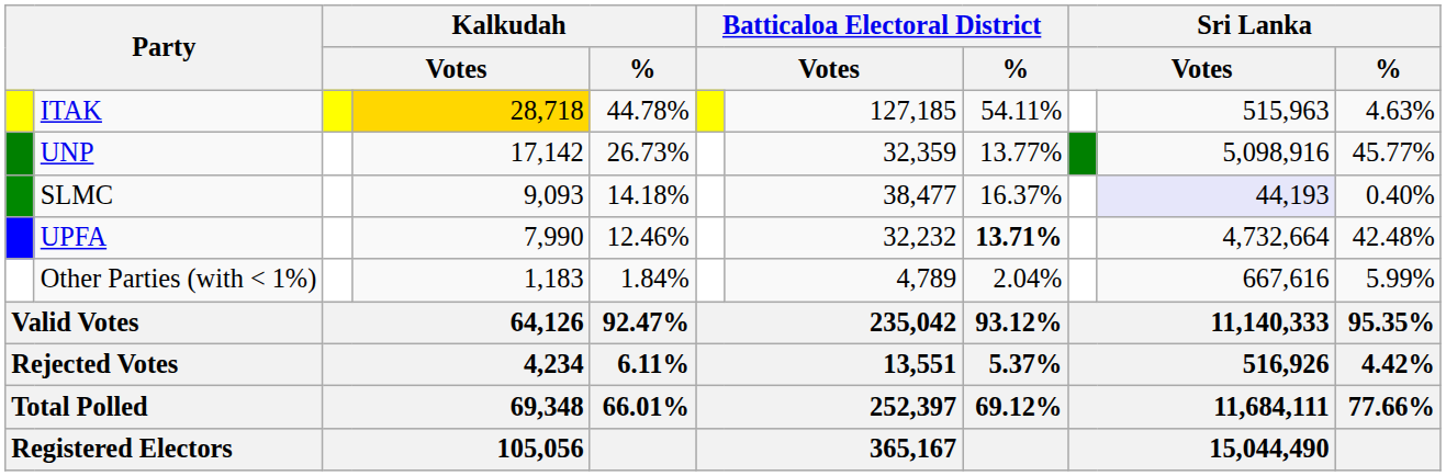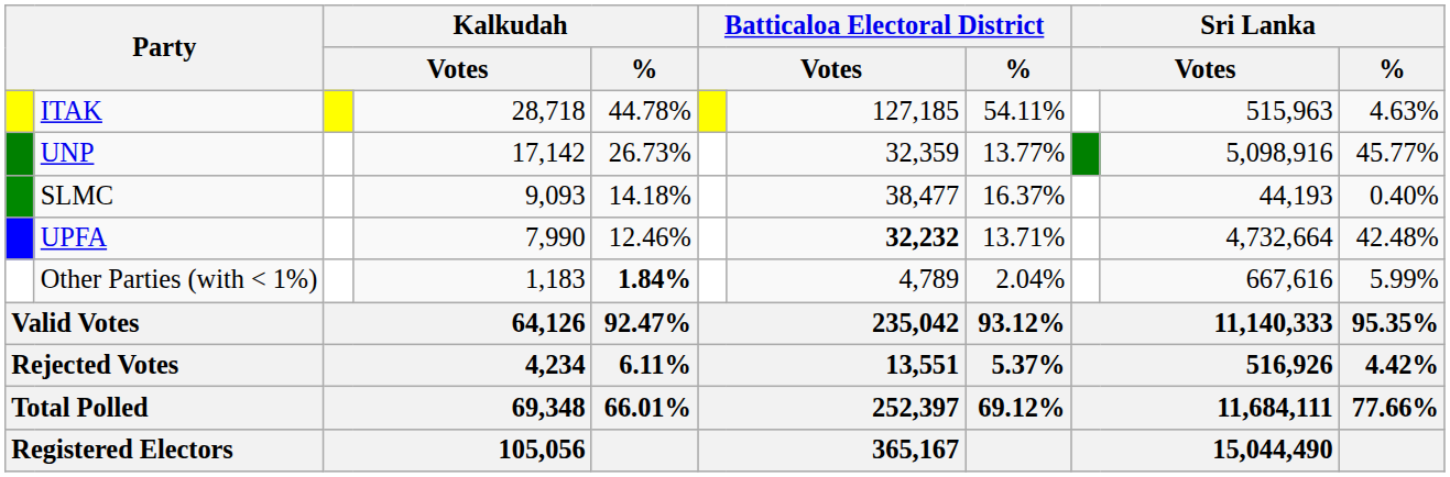ITAK | column 4: gold background -> no background
SLMC | column 10: lavender background -> no background
UPFA | column 7: normal -> bold
UPFA | Batticaloa Electoral District / %: bold -> normal
Other Parties (with < 1%) | Kalkudah / %: normal -> bold
